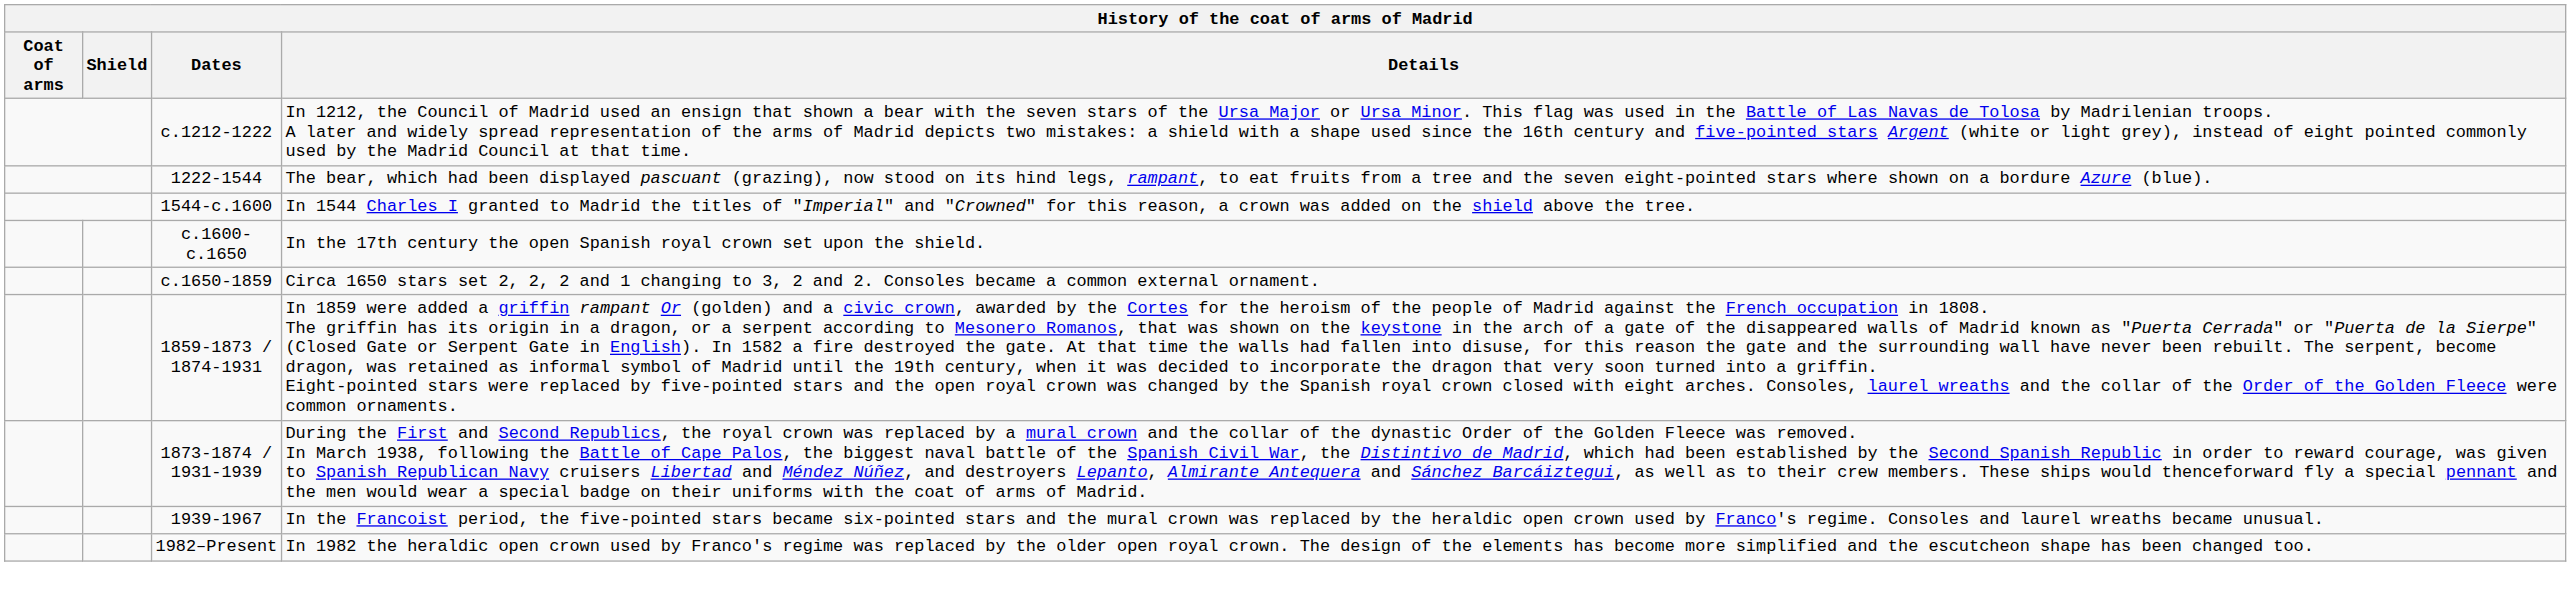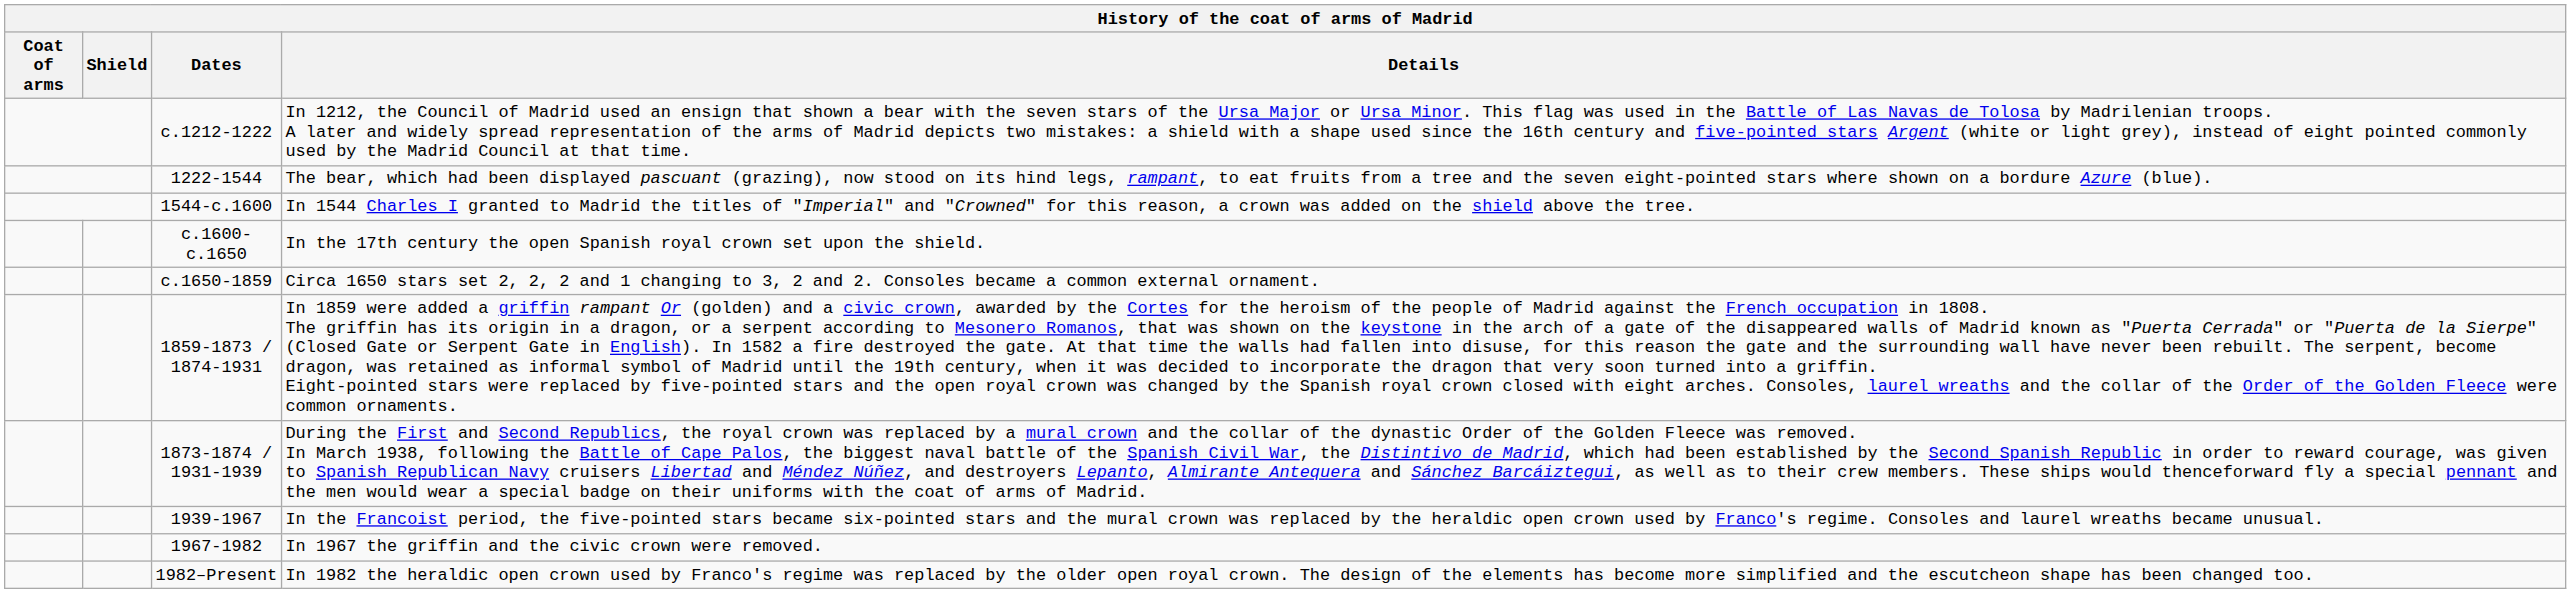+ row: 1967-1982 | In 1967 the griffin and the civic crown were removed.
